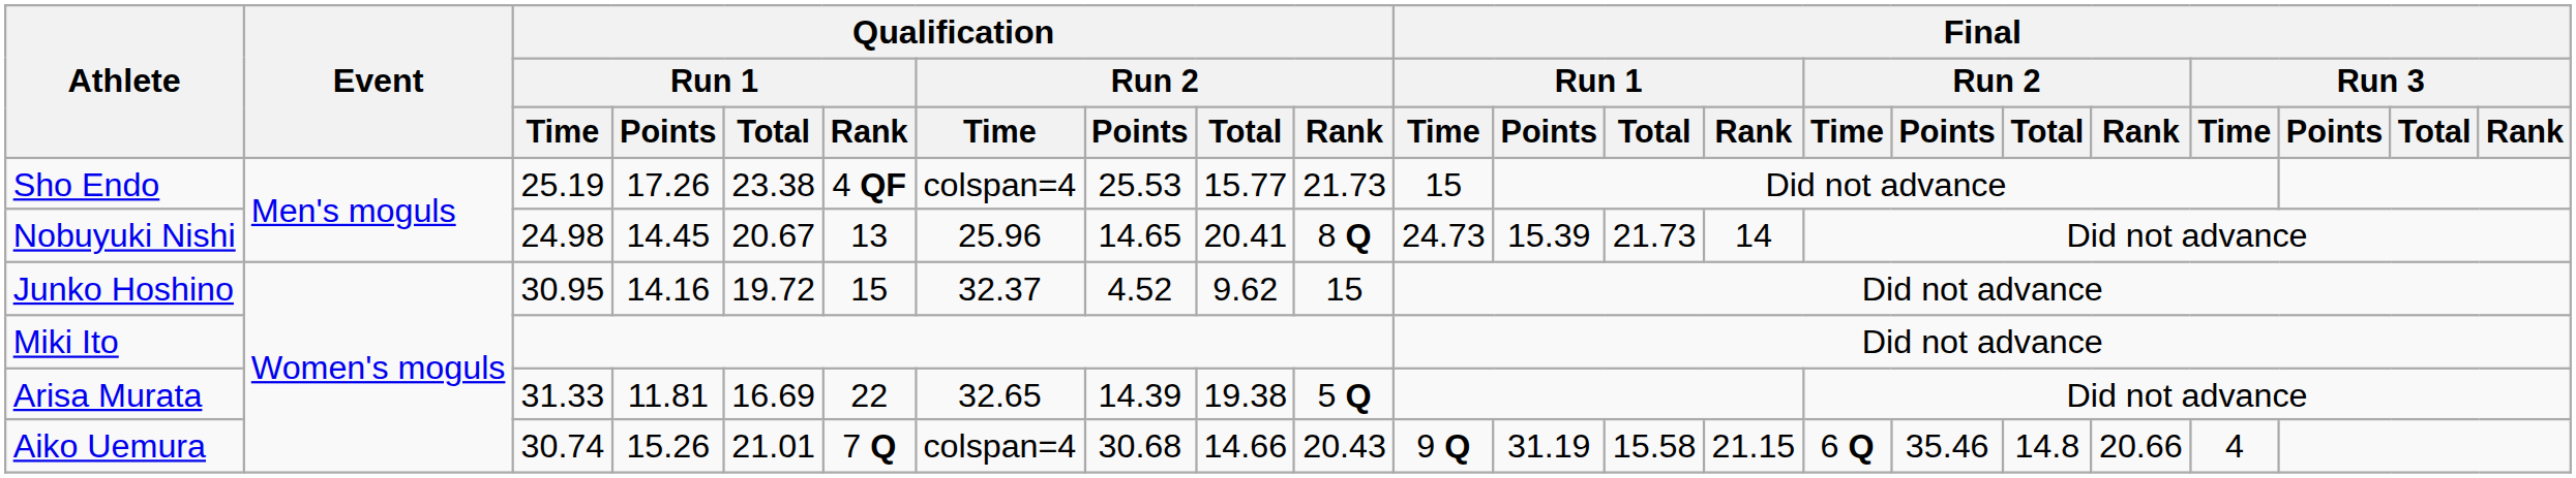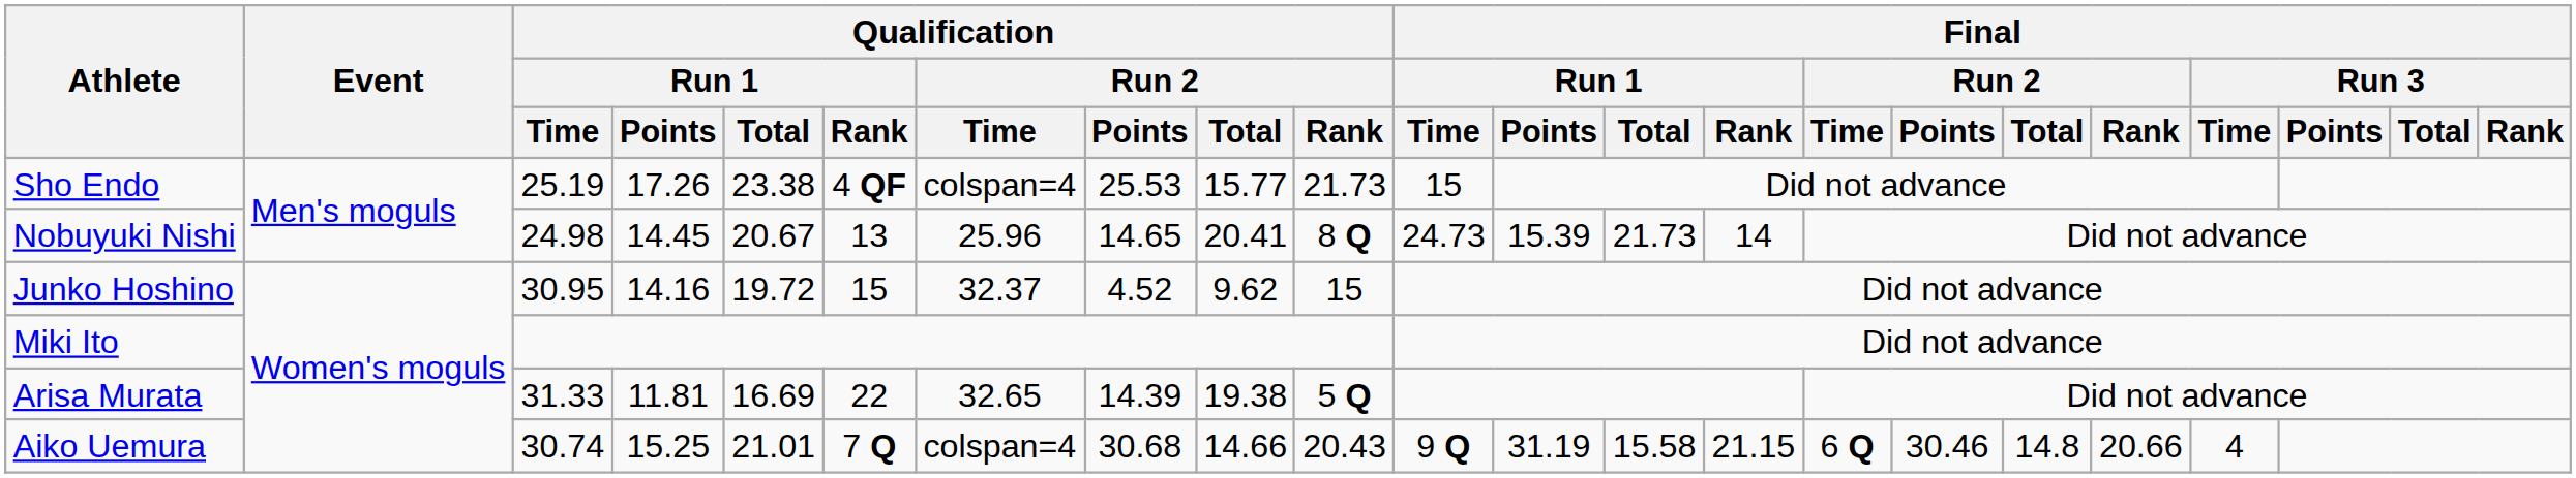Aiko Uemura | Qualification / Run 1 / Points: 15.26 -> 15.25
Aiko Uemura | Final / Run 2 / Points: 35.46 -> 30.46
